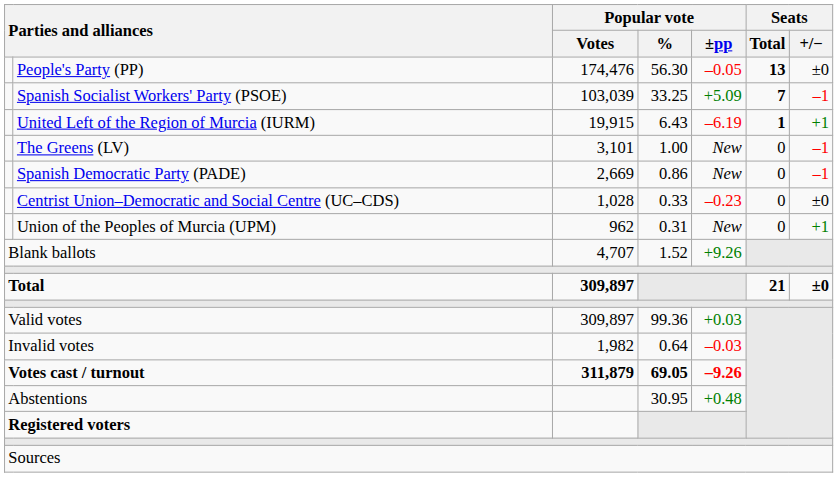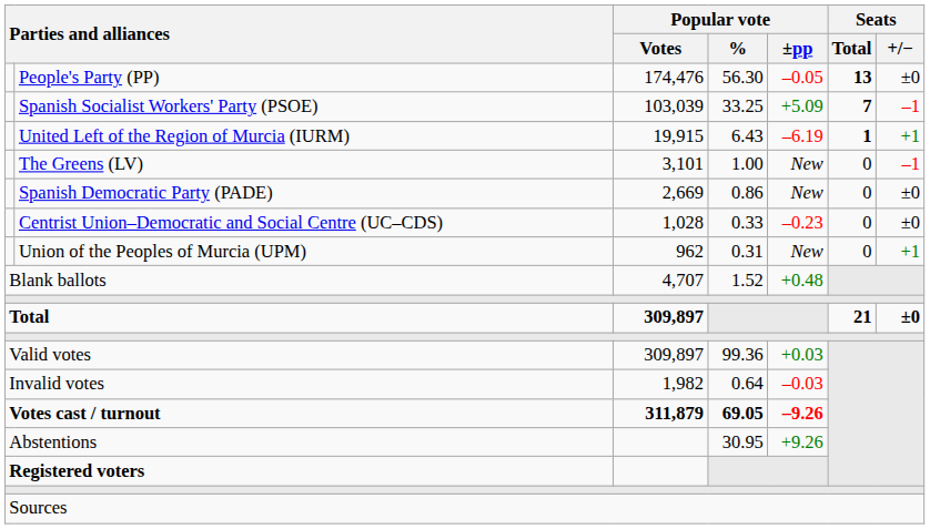Spanish Democratic Party (PADE) | Seats / +/−: –1 -> ±0
Blank ballots | Popular vote / ±pp: +9.26 -> +0.48
Abstentions | Popular vote / ±pp: +0.48 -> +9.26
